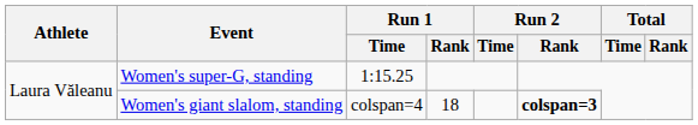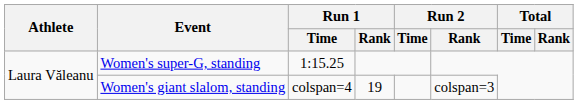Women's giant slalom, standing | Run 1 / Rank: 18 -> 19
Women's giant slalom, standing | Run 2 / Rank: bold -> normal
